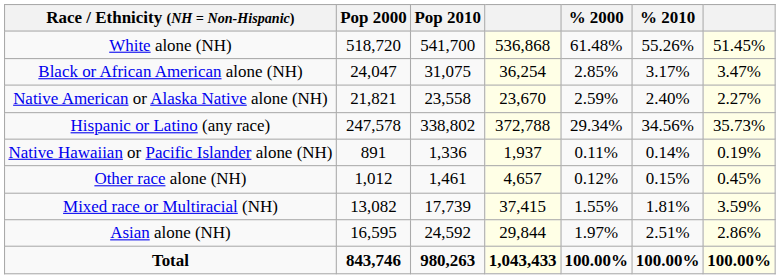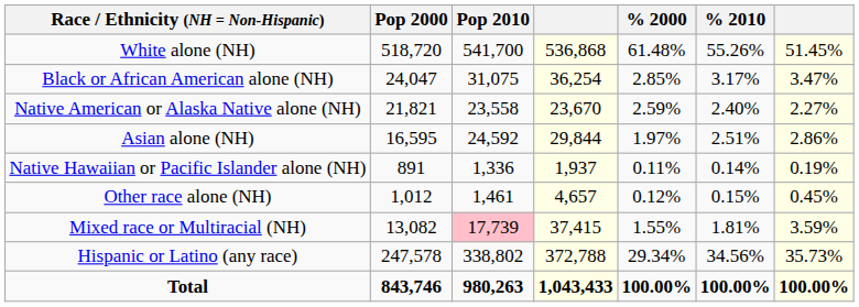rows swapped: Asian alone (NH) <-> Hispanic or Latino (any race)
Mixed race or Multiracial (NH) | Pop 2010: no background -> pink background
